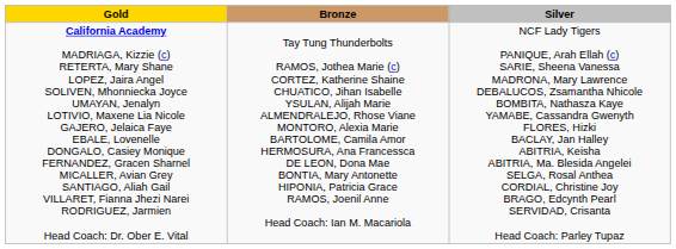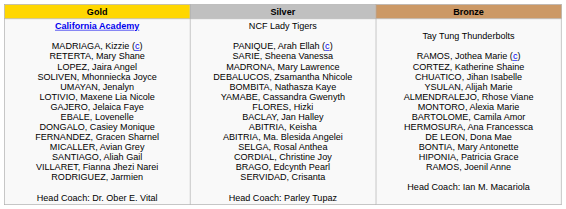columns swapped: Silver <-> Bronze
